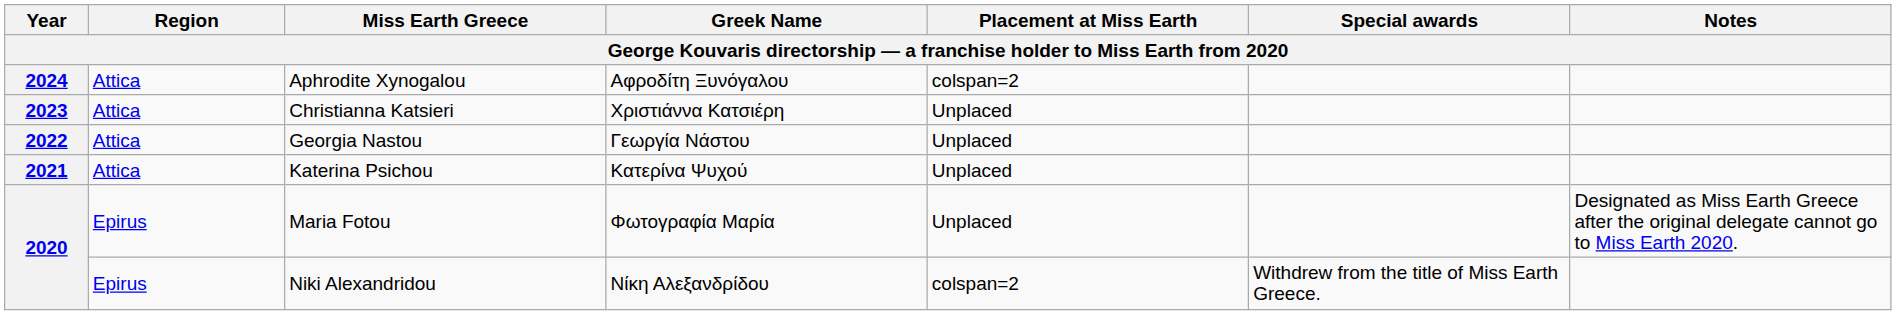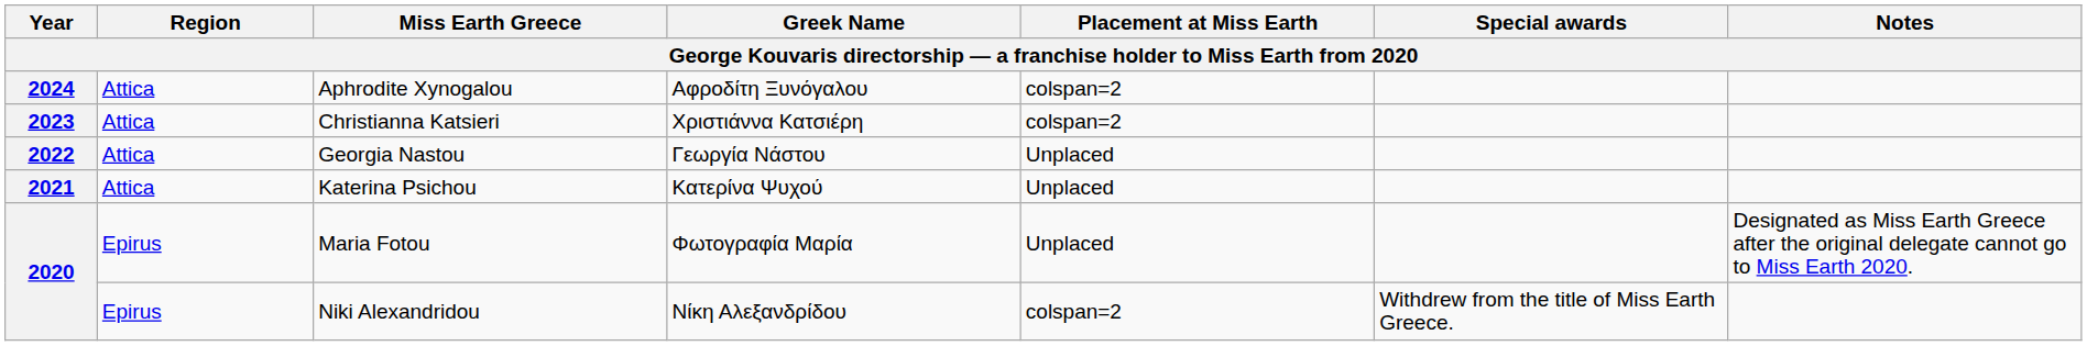Christianna Katsieri | Placement at Miss Earth: Unplaced -> colspan=2
